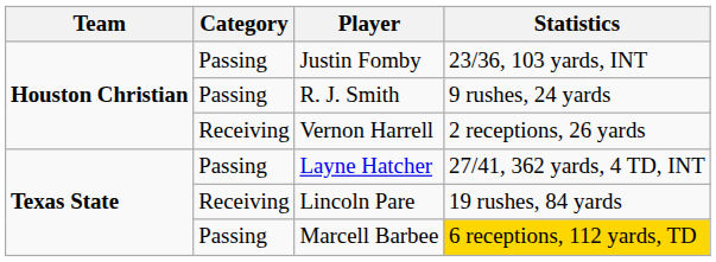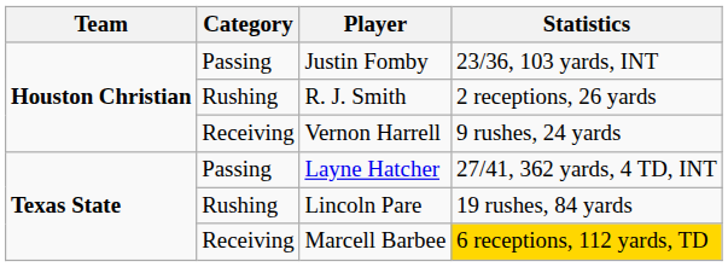R. J. Smith | Category: Passing -> Rushing
R. J. Smith | Statistics: 9 rushes, 24 yards -> 2 receptions, 26 yards
Vernon Harrell | Statistics: 2 receptions, 26 yards -> 9 rushes, 24 yards
Lincoln Pare | Category: Receiving -> Rushing
Marcell Barbee | Category: Passing -> Receiving
